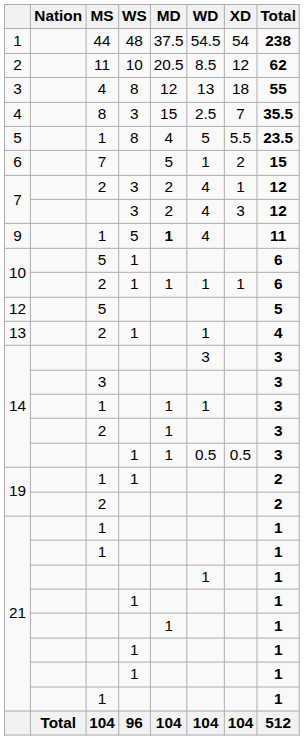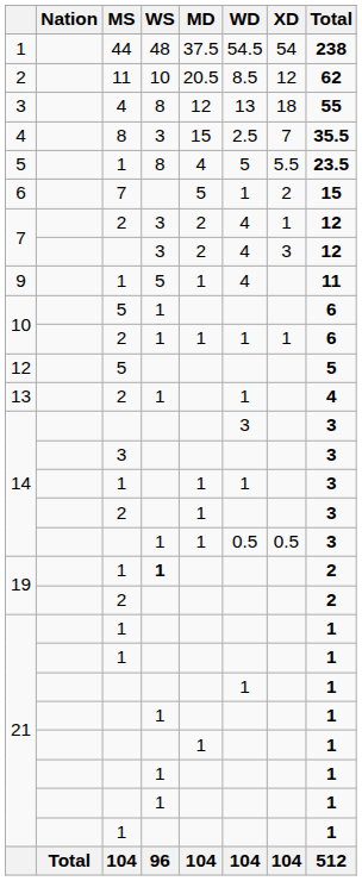9 | MD: bold -> normal
19 / 1 | WS: normal -> bold
